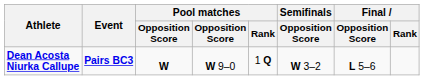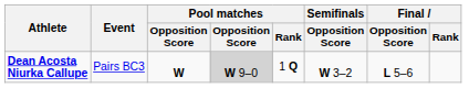Dean Acosta Niurka Callupe | Event: bold -> normal
Dean Acosta Niurka Callupe | column 4: no background -> lightgrey background
